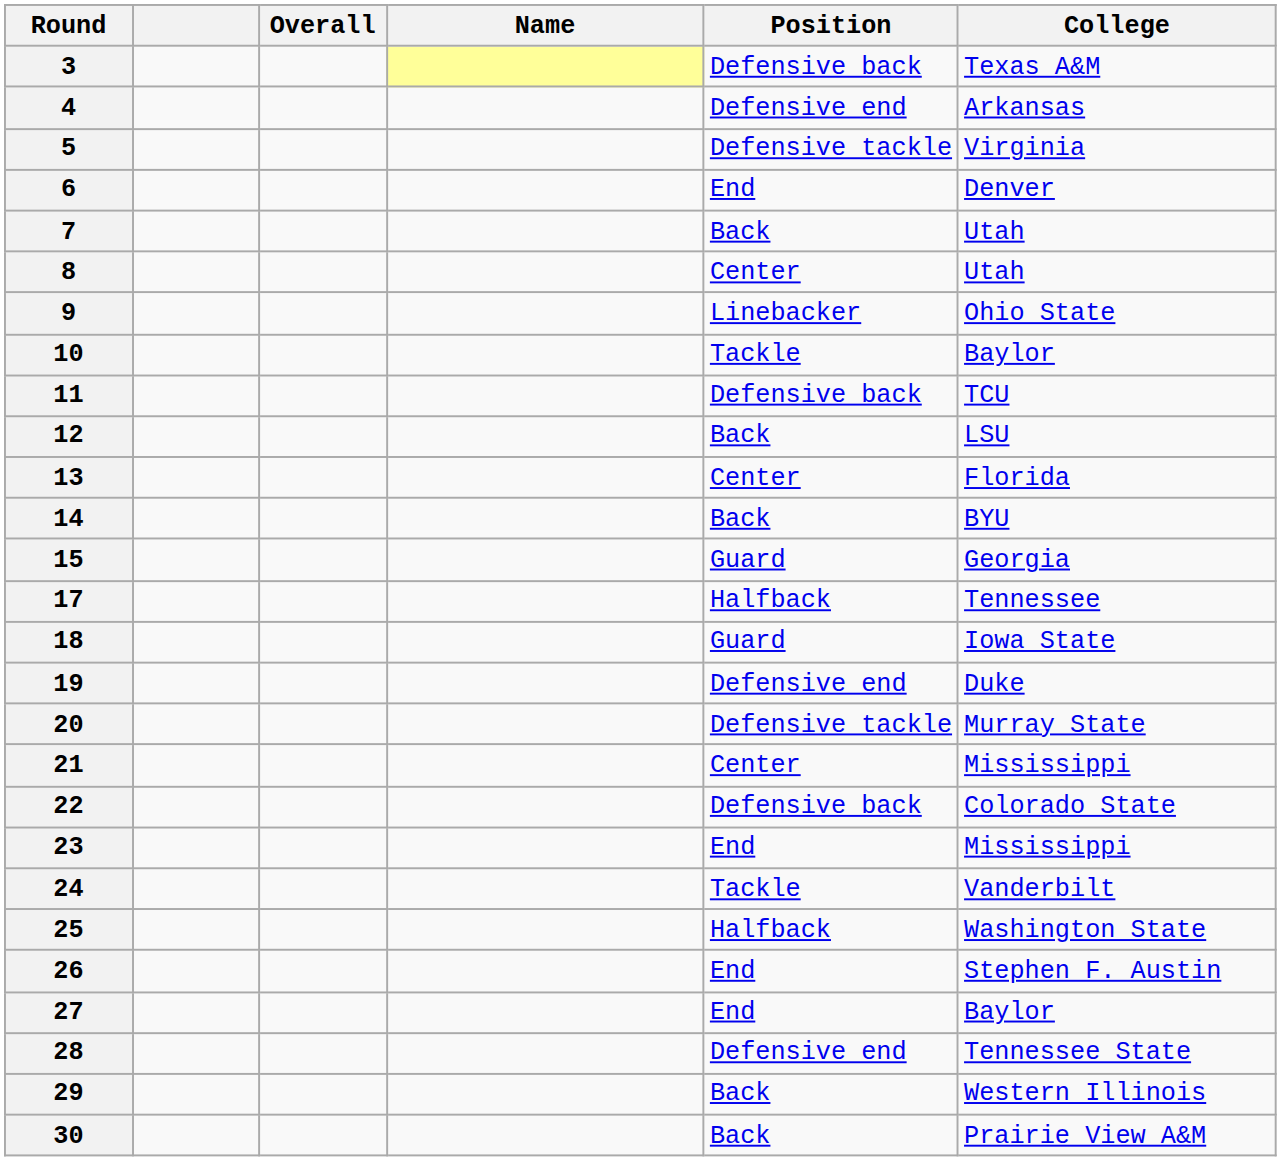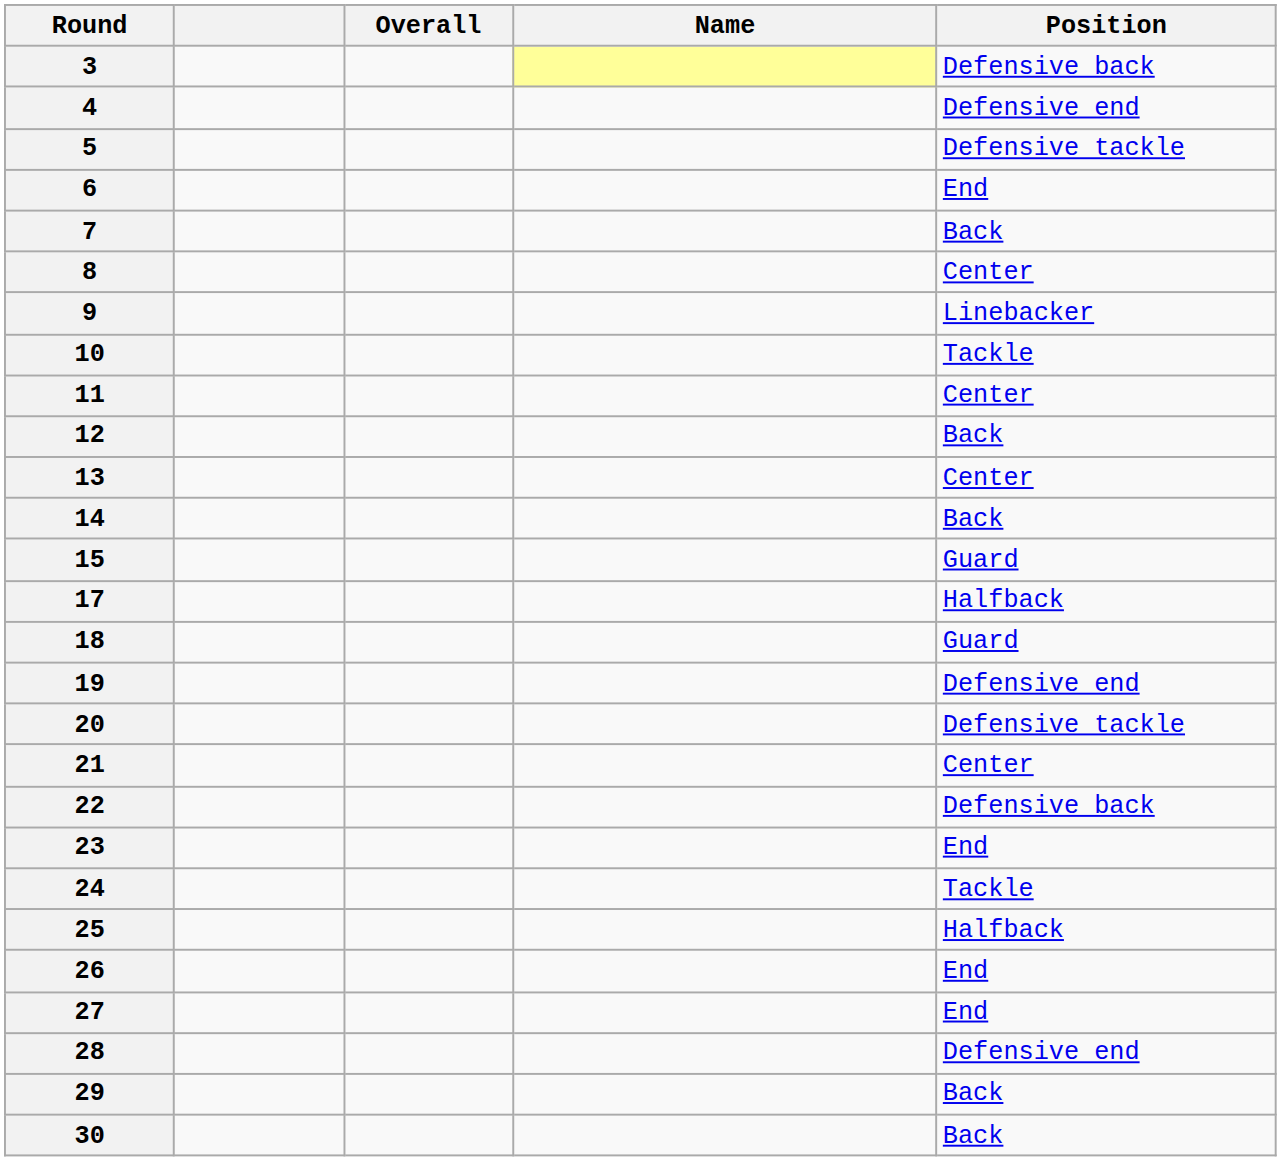- column: College | Texas A&M | Arkansas | Virginia | Denver | Utah | Utah | Ohio State | Baylor | TCU | LSU | Florida | BYU | Georgia | Tennessee | Iowa State | Duke | Murray State | Mississippi | Colorado State | Mississippi | Vanderbilt | Washington State | Stephen F. Austin | Baylor | Tennessee State | Western Illinois | Prairie View A&M
11 | Position: Defensive back -> Center
